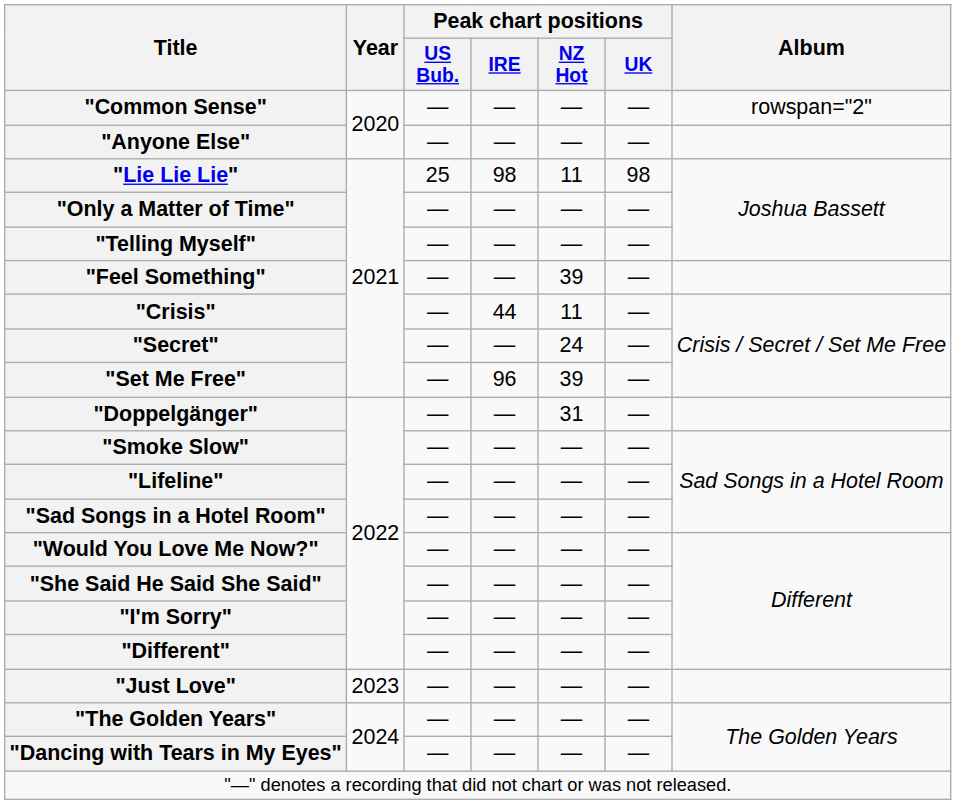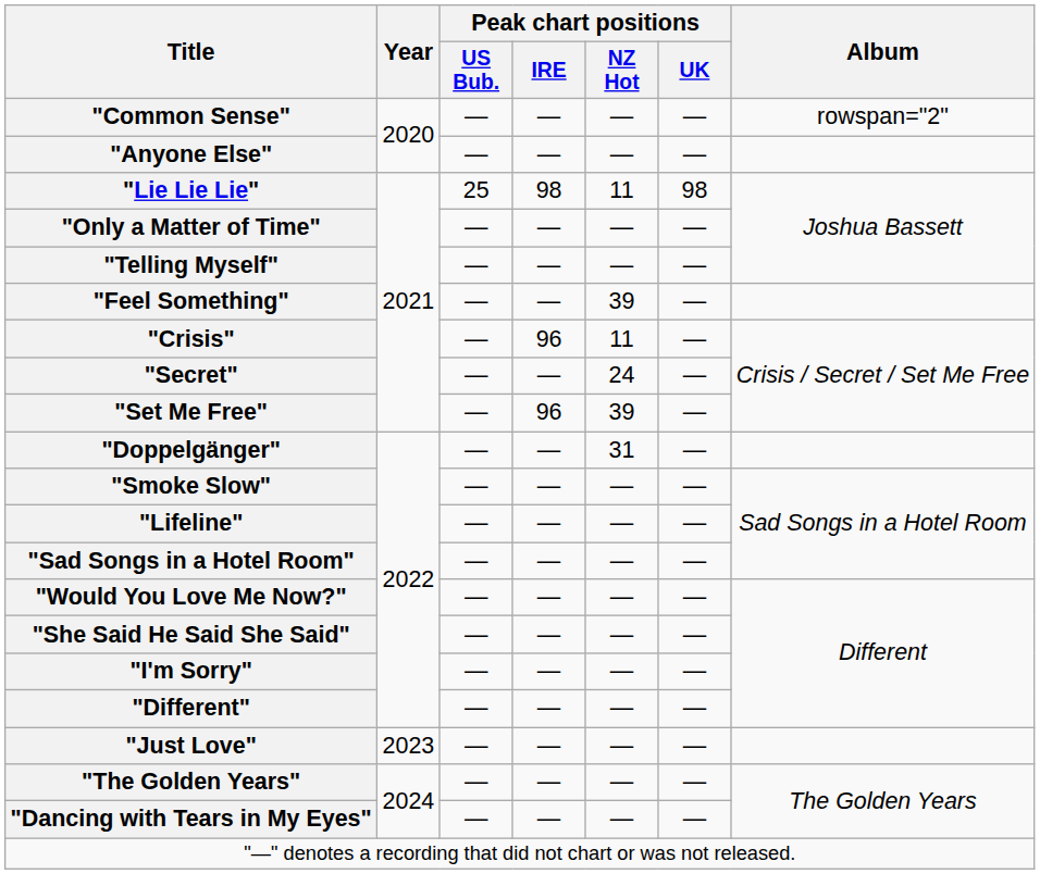"Crisis" | Peak chart positions / IRE: 44 -> 96
